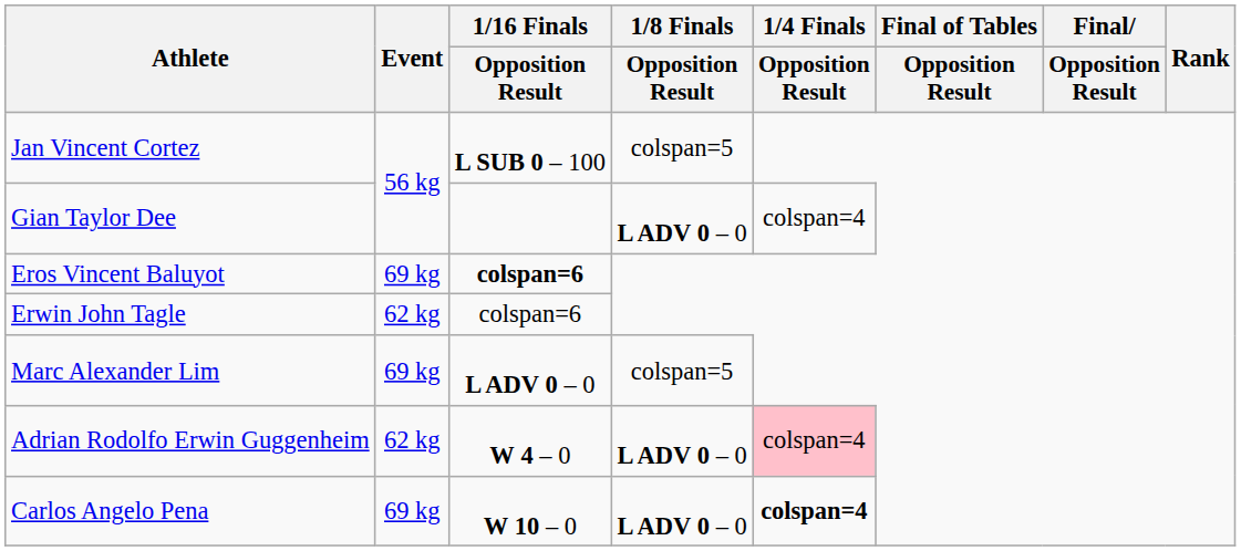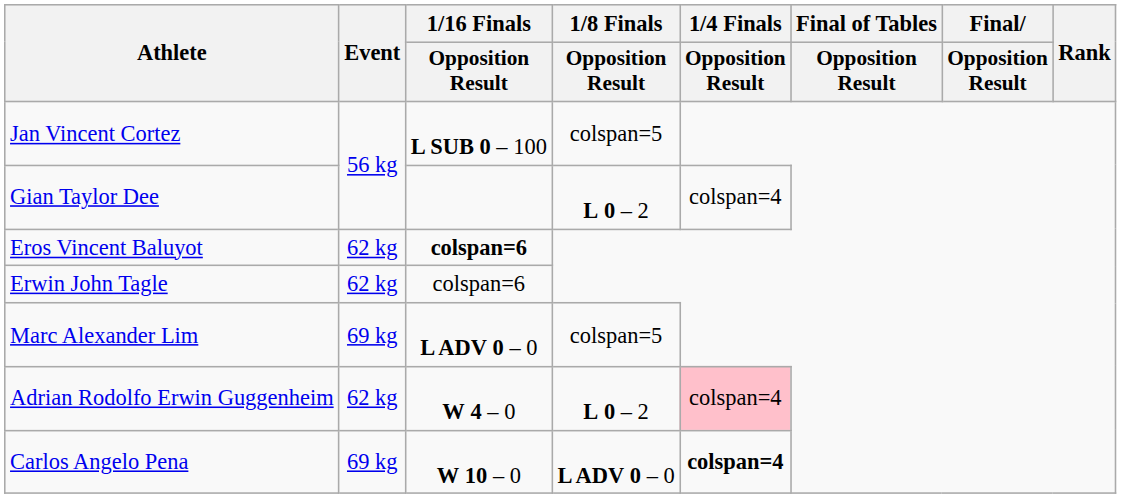Gian Taylor Dee | 1/8 Finals / Opposition Result: L ADV 0 – 0 -> L 0 – 2
Eros Vincent Baluyot | Event: 69 kg -> 62 kg
Adrian Rodolfo Erwin Guggenheim | 1/8 Finals / Opposition Result: L ADV 0 – 0 -> L 0 – 2
